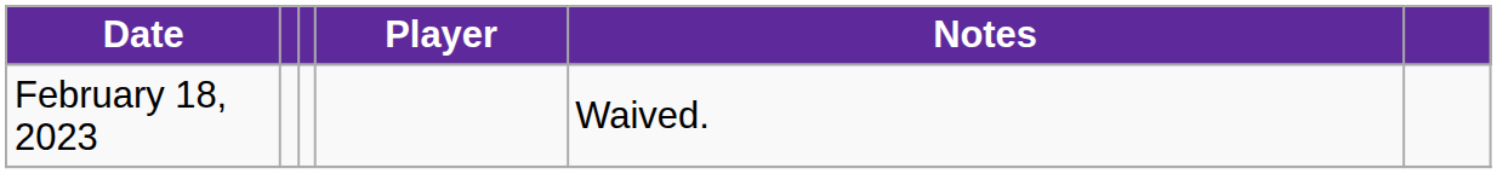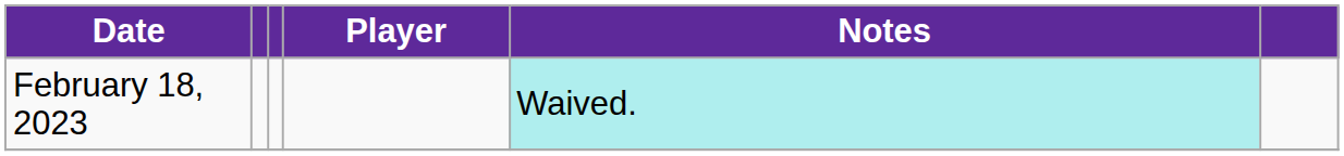February 18, 2023 | Notes: no background -> paleturquoise background
